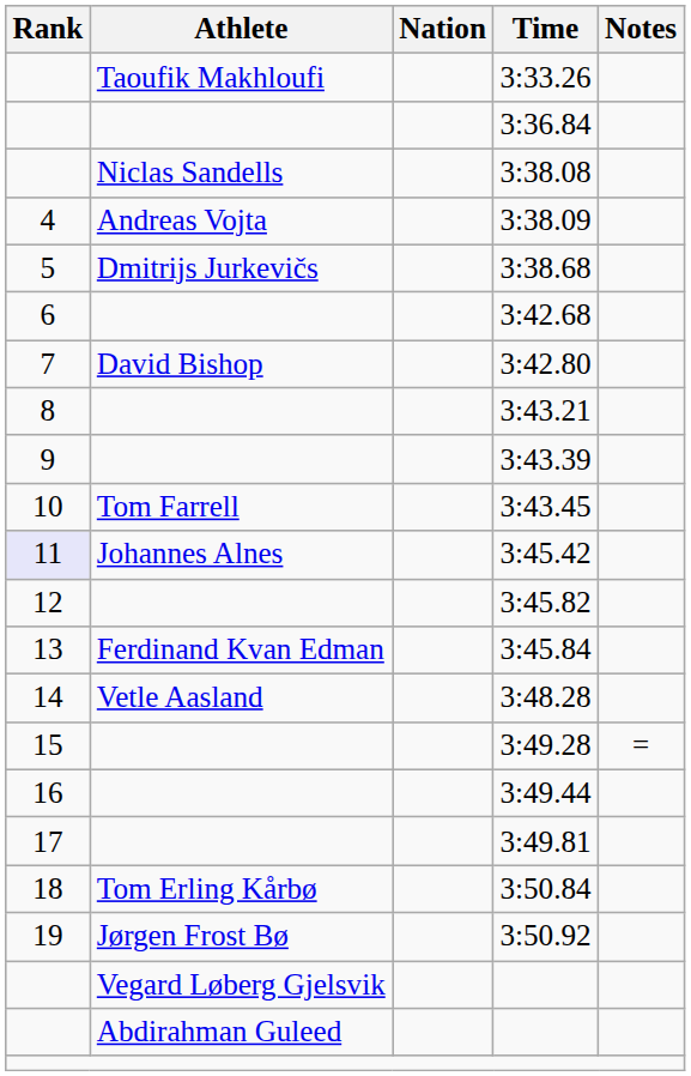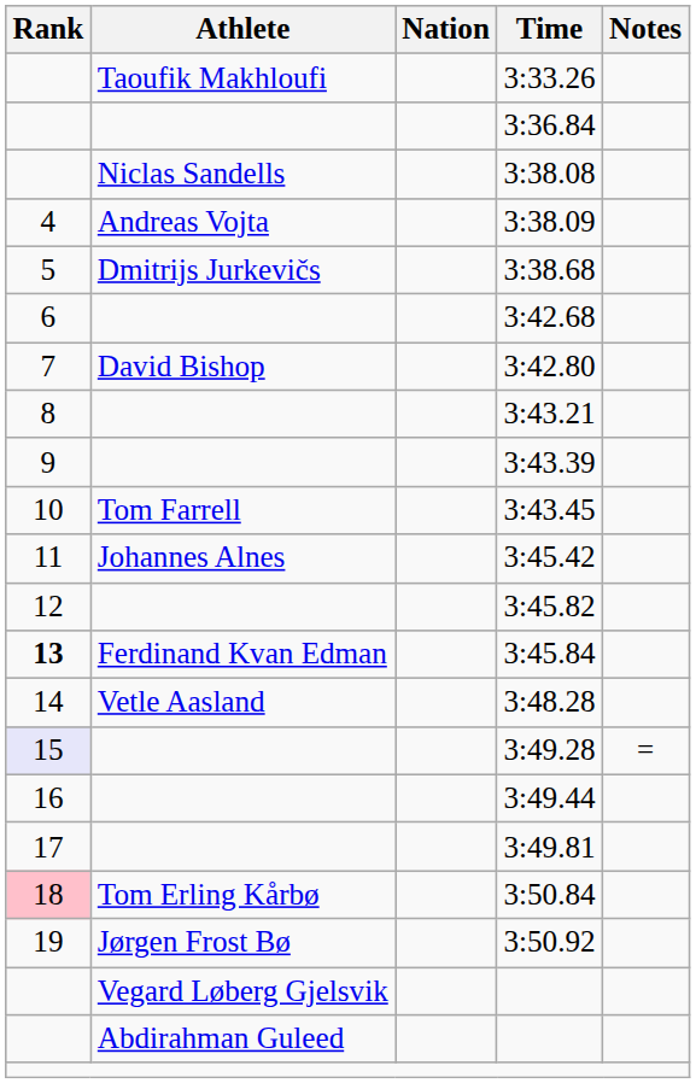3:45.42 | Rank: lavender background -> no background
3:45.84 | Rank: normal -> bold
3:49.28 | Rank: no background -> lavender background
3:50.84 | Rank: no background -> pink background
